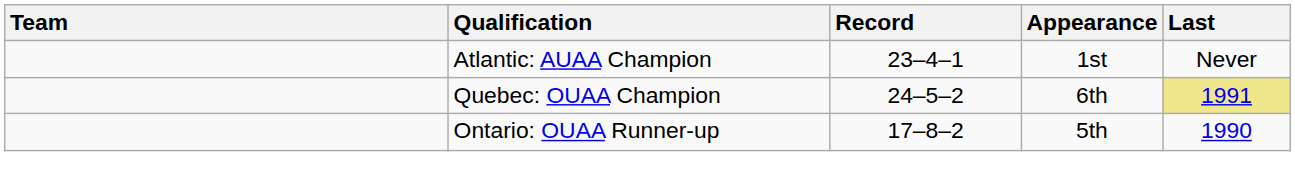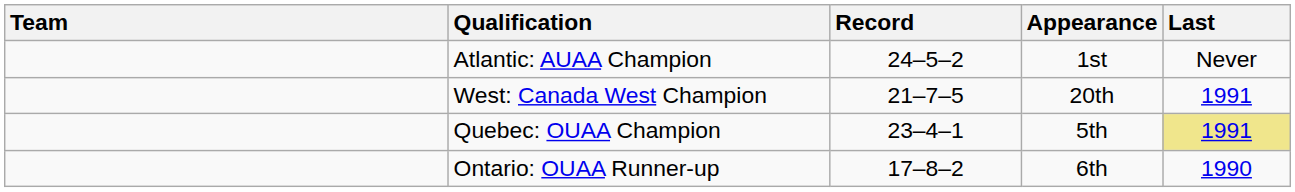Atlantic: AUAA Champion | Record: 23–4–1 -> 24–5–2
+ row: West: Canada West Champion | 21–7–5 | 20th | 1991
Quebec: OUAA Champion | Record: 24–5–2 -> 23–4–1
Quebec: OUAA Champion | Appearance: 6th -> 5th
Ontario: OUAA Runner-up | Appearance: 5th -> 6th
